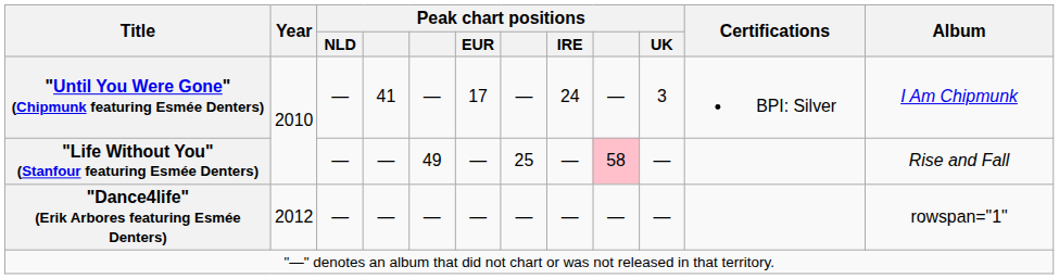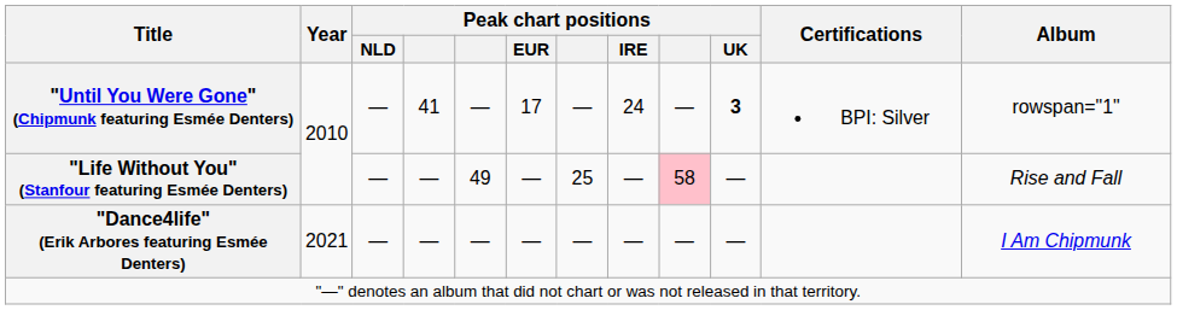"Until You Were Gone" (Chipmunk featuring Esmée Denters) | Peak chart positions / UK: normal -> bold
"Until You Were Gone" (Chipmunk featuring Esmée Denters) | Album: I Am Chipmunk -> rowspan="1"
"Dance4life" (Erik Arbores featuring Esmée Denters) | Year: 2012 -> 2021
"Dance4life" (Erik Arbores featuring Esmée Denters) | Album: rowspan="1" -> I Am Chipmunk
